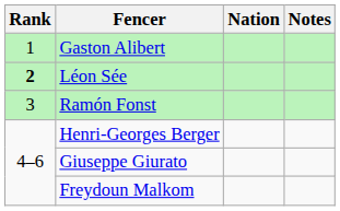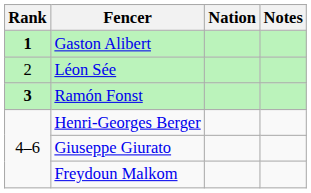Gaston Alibert | Rank: normal -> bold
Léon Sée | Rank: bold -> normal
Ramón Fonst | Rank: normal -> bold
